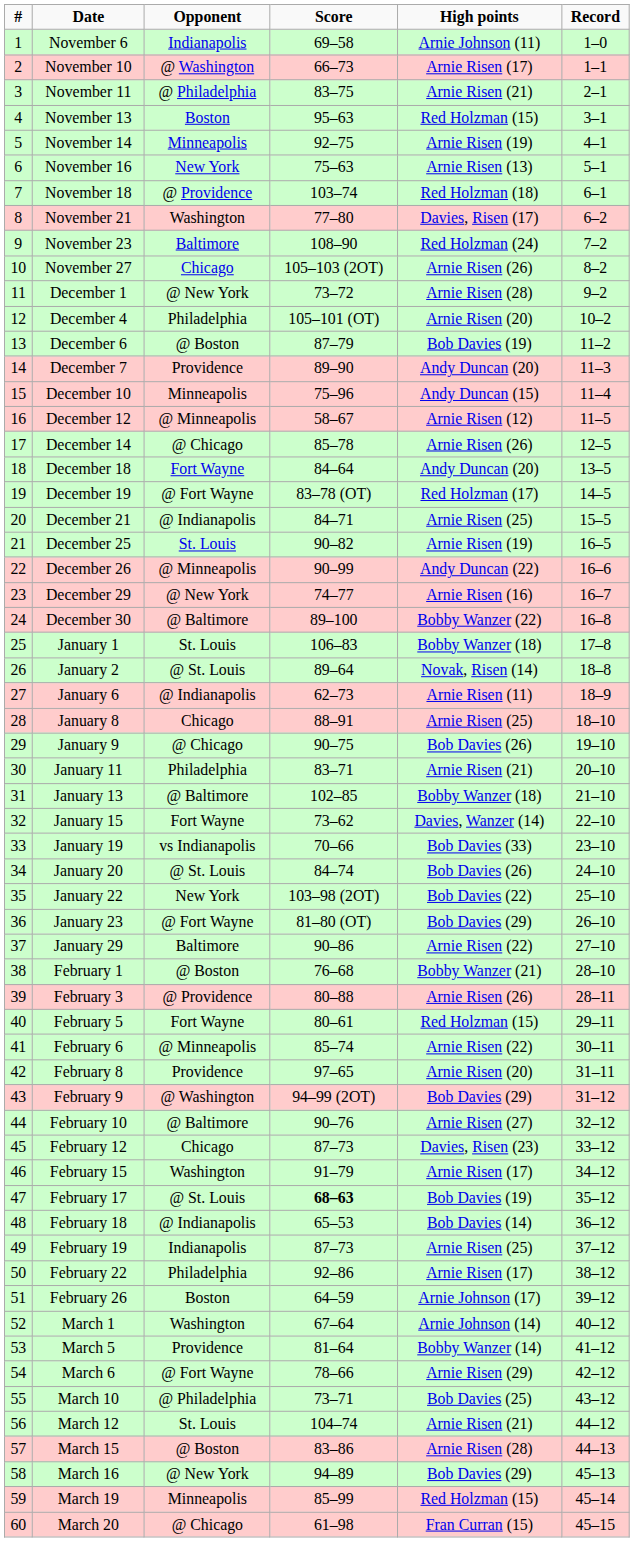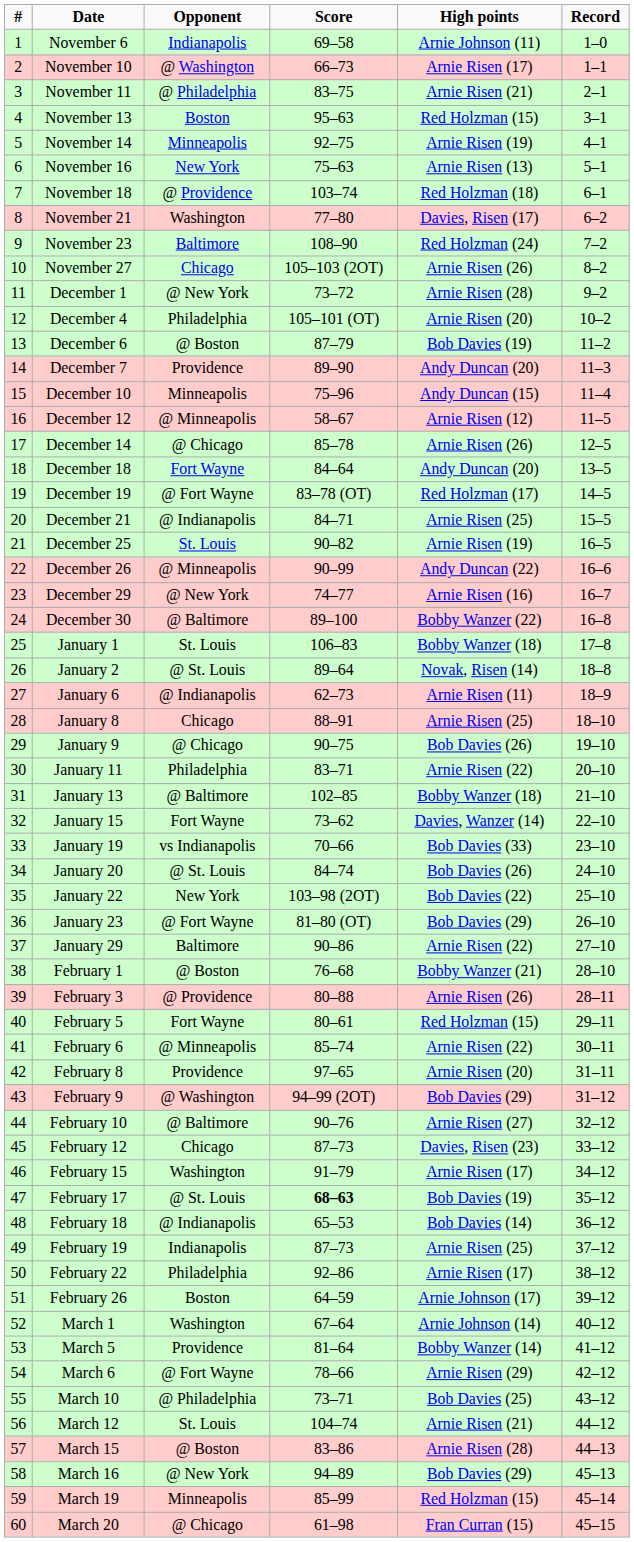January 11 | High points: Arnie Risen (21) -> Arnie Risen (22)
